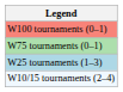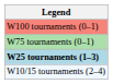row 4 | column 1: normal -> bold
